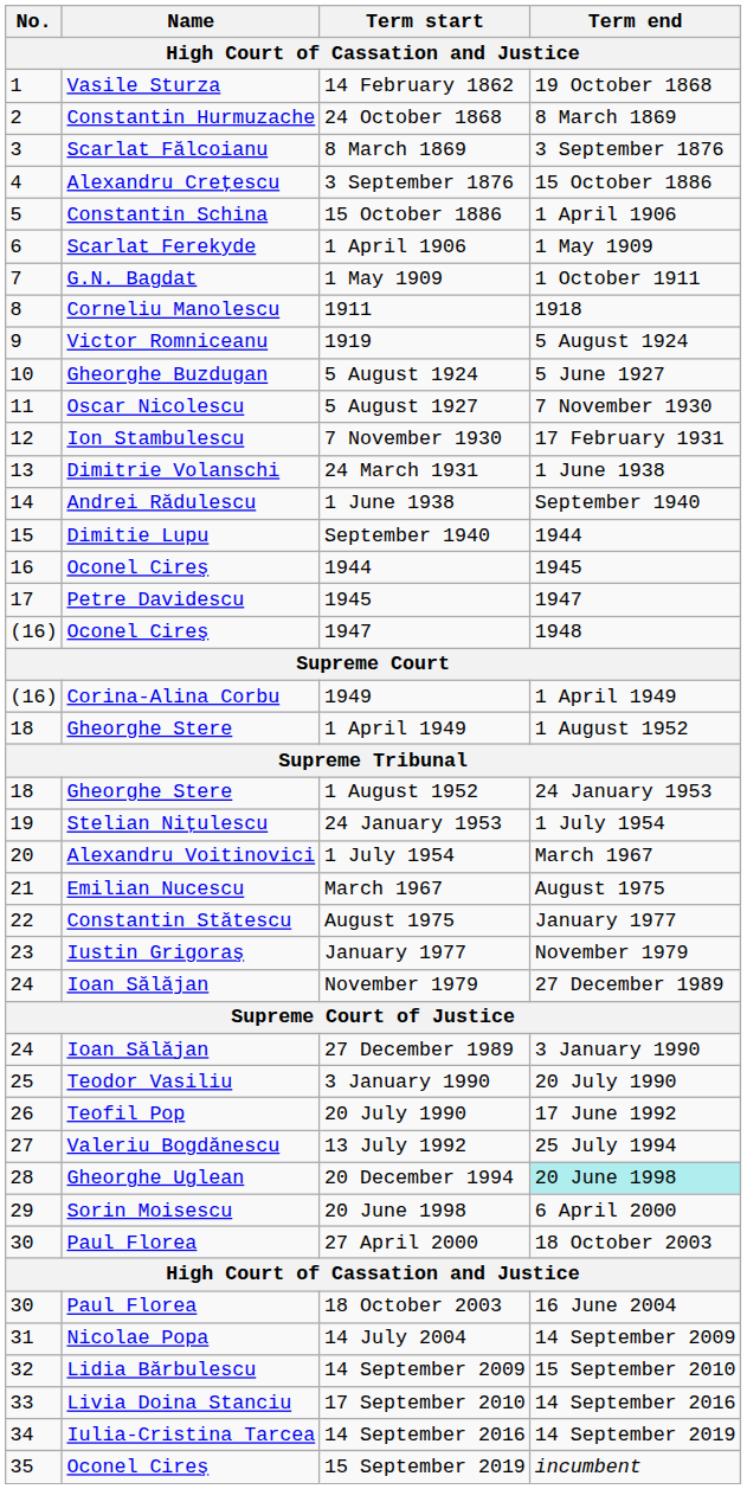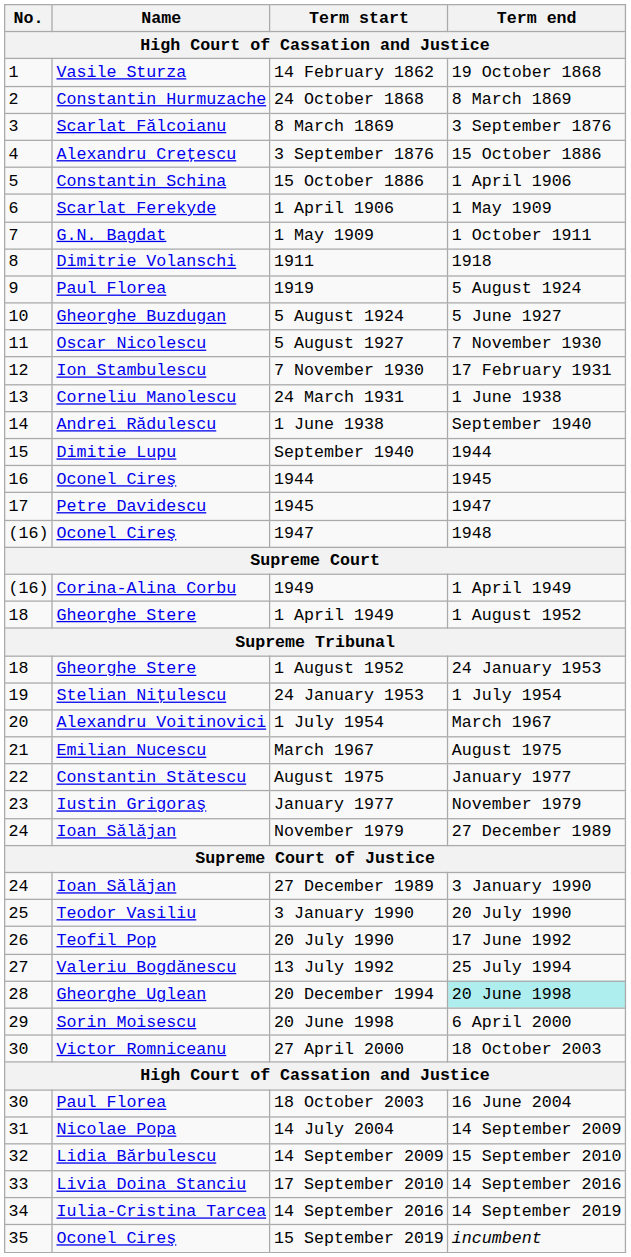1911 | Name: Corneliu Manolescu -> Dimitrie Volanschi
1919 | Name: Victor Romniceanu -> Paul Florea
24 March 1931 | Name: Dimitrie Volanschi -> Corneliu Manolescu
27 April 2000 | Name: Paul Florea -> Victor Romniceanu
